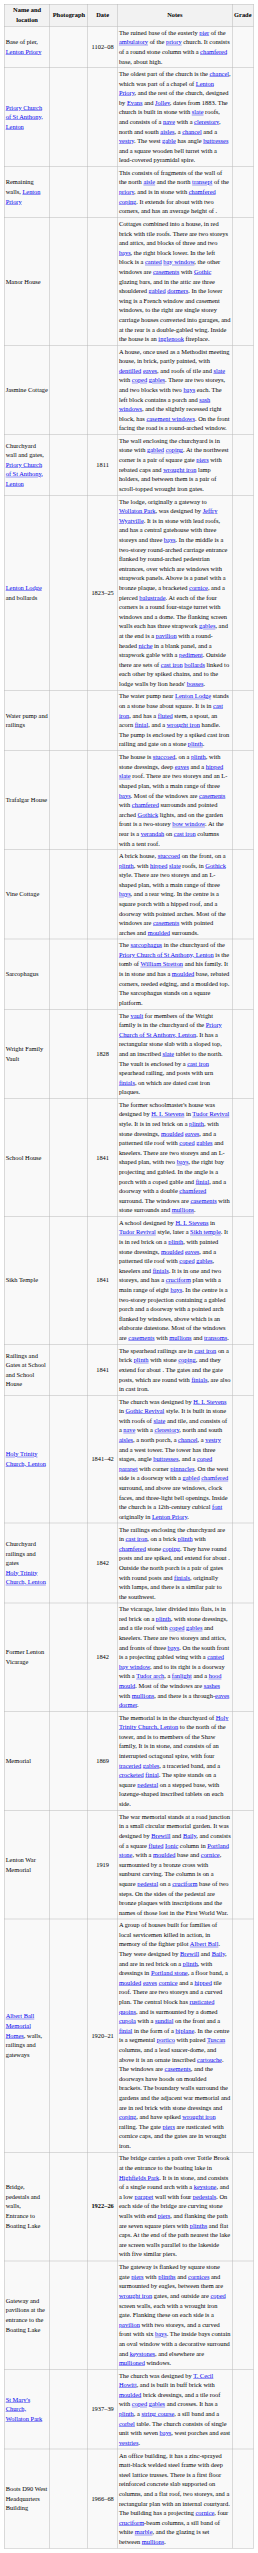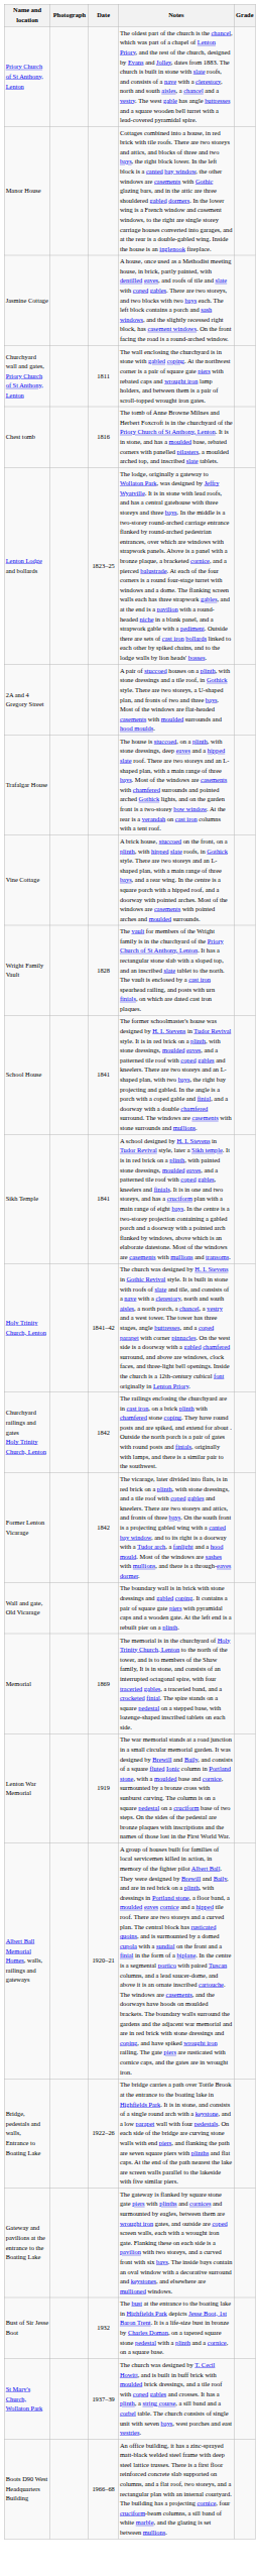- row: Base of pier, Lenton Priory | 1102–08 | The ruined base of the easterly pier of the ambulatory of the priory church. It consists of a round stone column with a chamfered base, about high.
- row: Remaining walls, Lenton Priory | This consists of fragments of the wall of the north aisle and the north transept of the priory, and is in stone with chamfered coping. It extends for about with two corners, and has an average height of .
+ row: Chest tomb | 1816 | The tomb of Anne Browne Milnes and Herbert Foxcroft is in the churchyard of the Priory Church of St Anthony, Lenton. It is in stone, and has a moulded base, rebated corners with panelled pilasters, a moulded arched top, and inscribed slate tablets.
- row: Water pump and railings | The water pump near Lenton Lodge stands on a stone base about square. It is in cast iron, and has a fluted stem, a spout, an acorn finial, and a wrought iron handle. The pump is enclosed by a spiked cast iron railing and gate on a stone plinth.
+ row: 2A and 4 Gregory Street | A pair of stuccoed houses on a plinth, with stone dressings and a tile roof, in Gothick style. There are two storeys, a U-shaped plan, and fronts of two and three bays. Most of the windows are flat-headed casements with moulded surrounds and hood moulds.
- row: Sarcophagus | The sarcophagus in the churchyard of the Priory Church of St Anthony, Lenton is the tomb of William Stretton and his family. It is in stone and has a moulded base, rebated corners, reeded edging, and a moulded top. The sarcophagus stands on a square platform.
- row: Railings and Gates at School and School House | 1841 | The spearhead railings are in cast iron on a brick plinth with stone coping, and they extend for about . The gates and the gate posts, which are round with finials, are also in cast iron.
+ row: Wall and gate, Old Vicarage | The boundary wall is in brick with stone dressings and gabled coping. It contains a pair of square gate piers with pyramidal caps and a wooden gate. At the left end is a rebuilt pier on a plinth.
Bridge, pedestals and walls, Entrance to Boating Lake | Date: bold -> normal
+ row: Bust of Sir Jesse Boot | 1932 | The bust at the entrance to the boating lake in Highfields Park depicts Jesse Boot, 1st Baron Trent. It is a life-size bust in bronze by Charles Doman, on a tapered square stone pedestal with a plinth and a cornice, on a square base.
